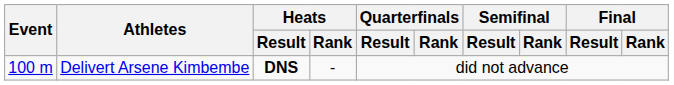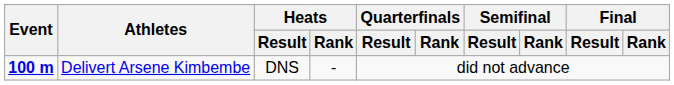Delivert Arsene Kimbembe | Event: normal -> bold
Delivert Arsene Kimbembe | Heats / Result: bold -> normal
